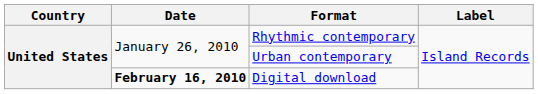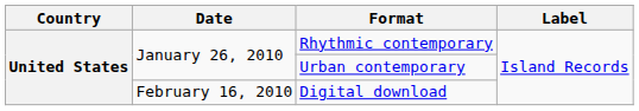Digital download | Date: bold -> normal
